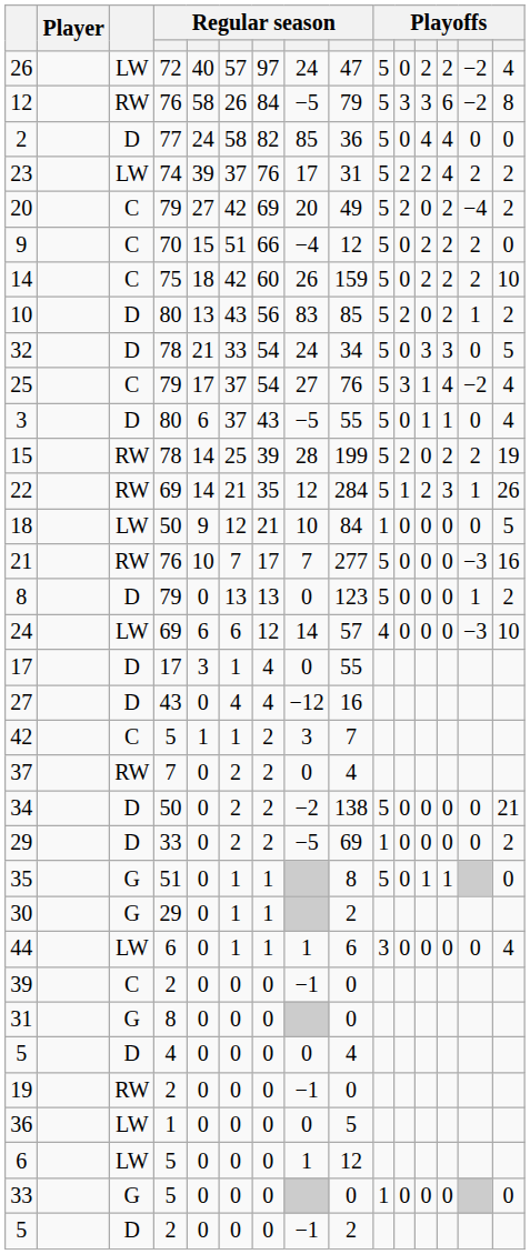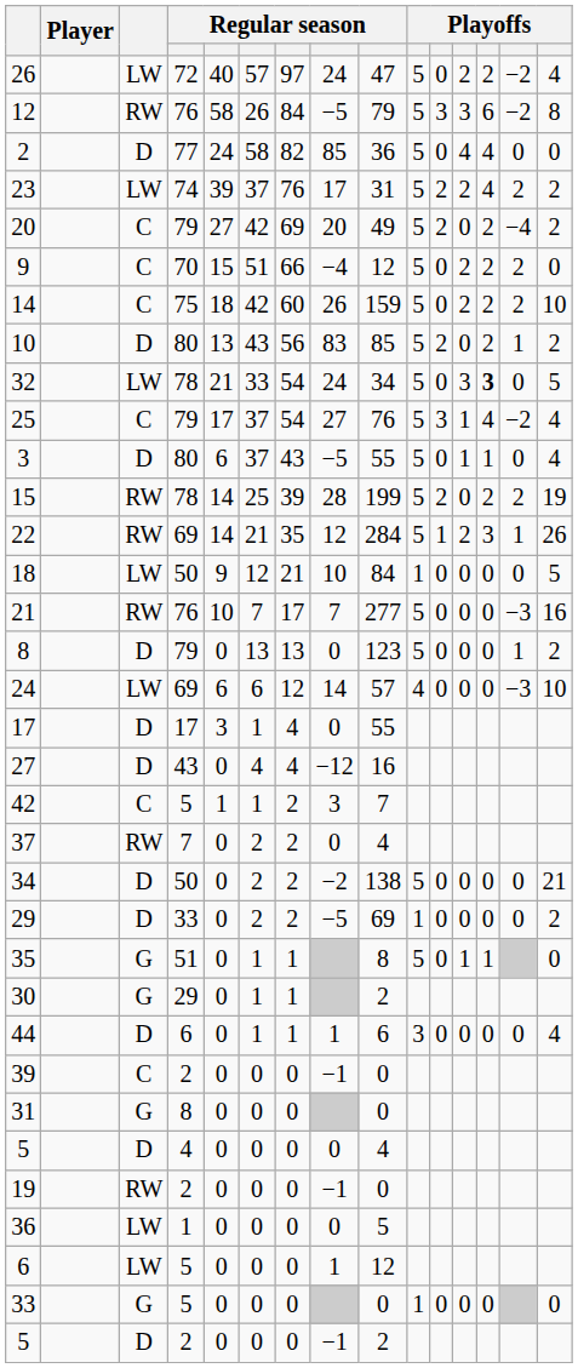32 | column 3: D -> LW
32 | column 13: normal -> bold
44 | column 3: LW -> D
